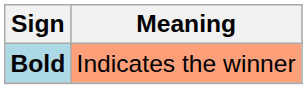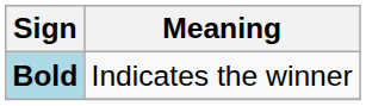Bold | Meaning: lightsalmon background -> no background
